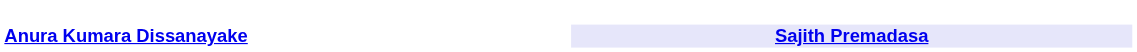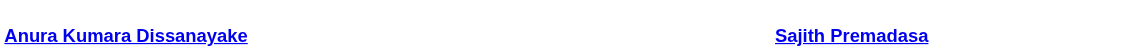Anura Kumara Dissanayake | 35,488: lavender background -> no background
